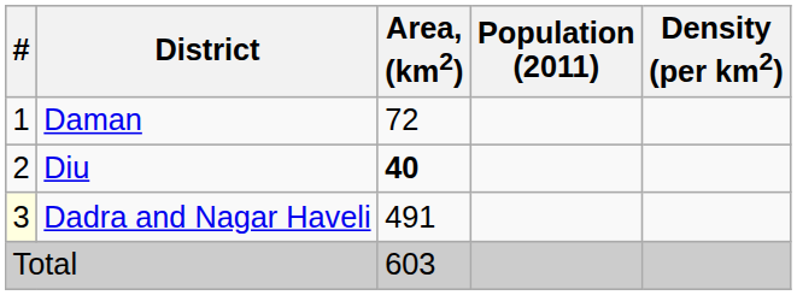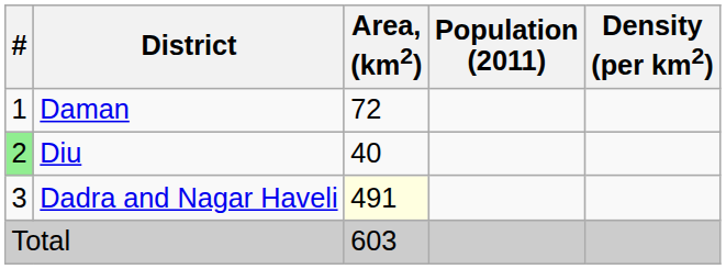Diu | #: no background -> lightgreen background
Diu | Area, (km2): bold -> normal
Dadra and Nagar Haveli | #: lightyellow background -> no background
Dadra and Nagar Haveli | Area, (km2): no background -> lightyellow background
